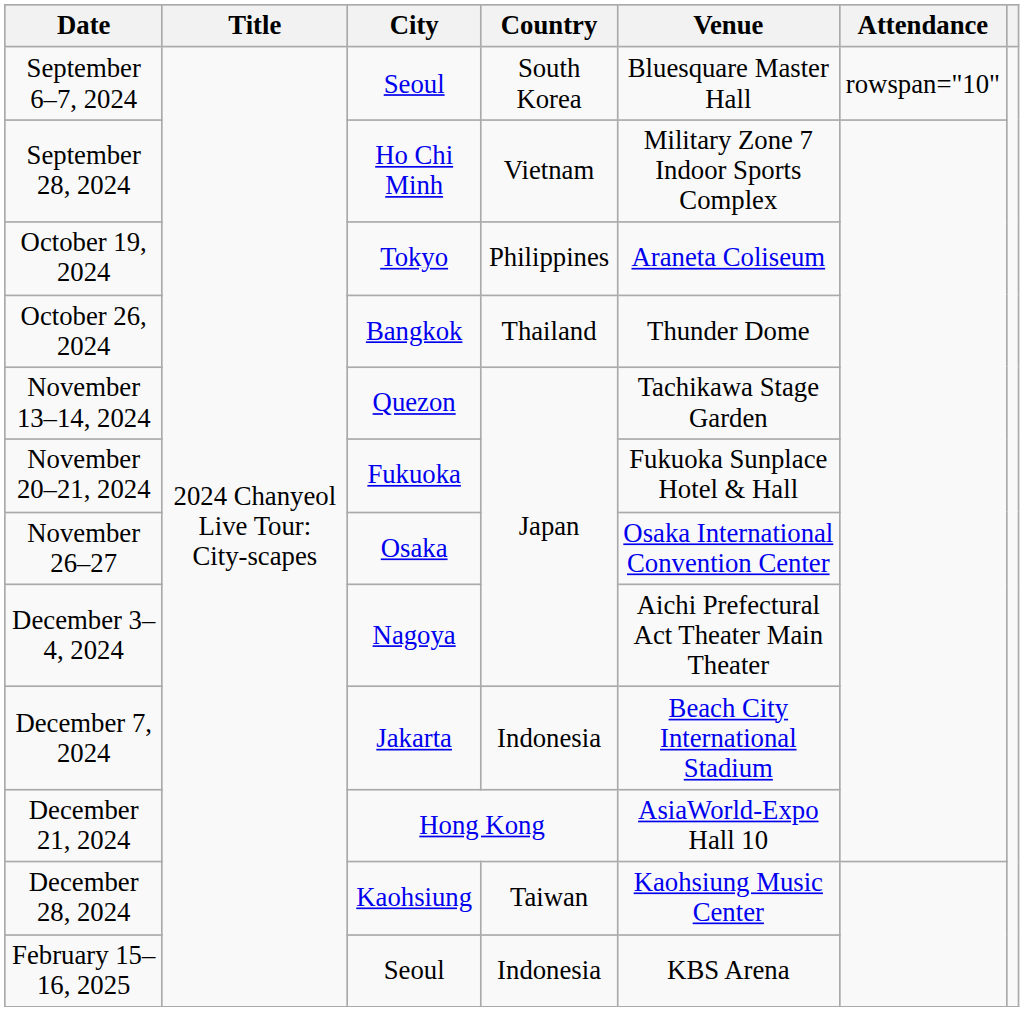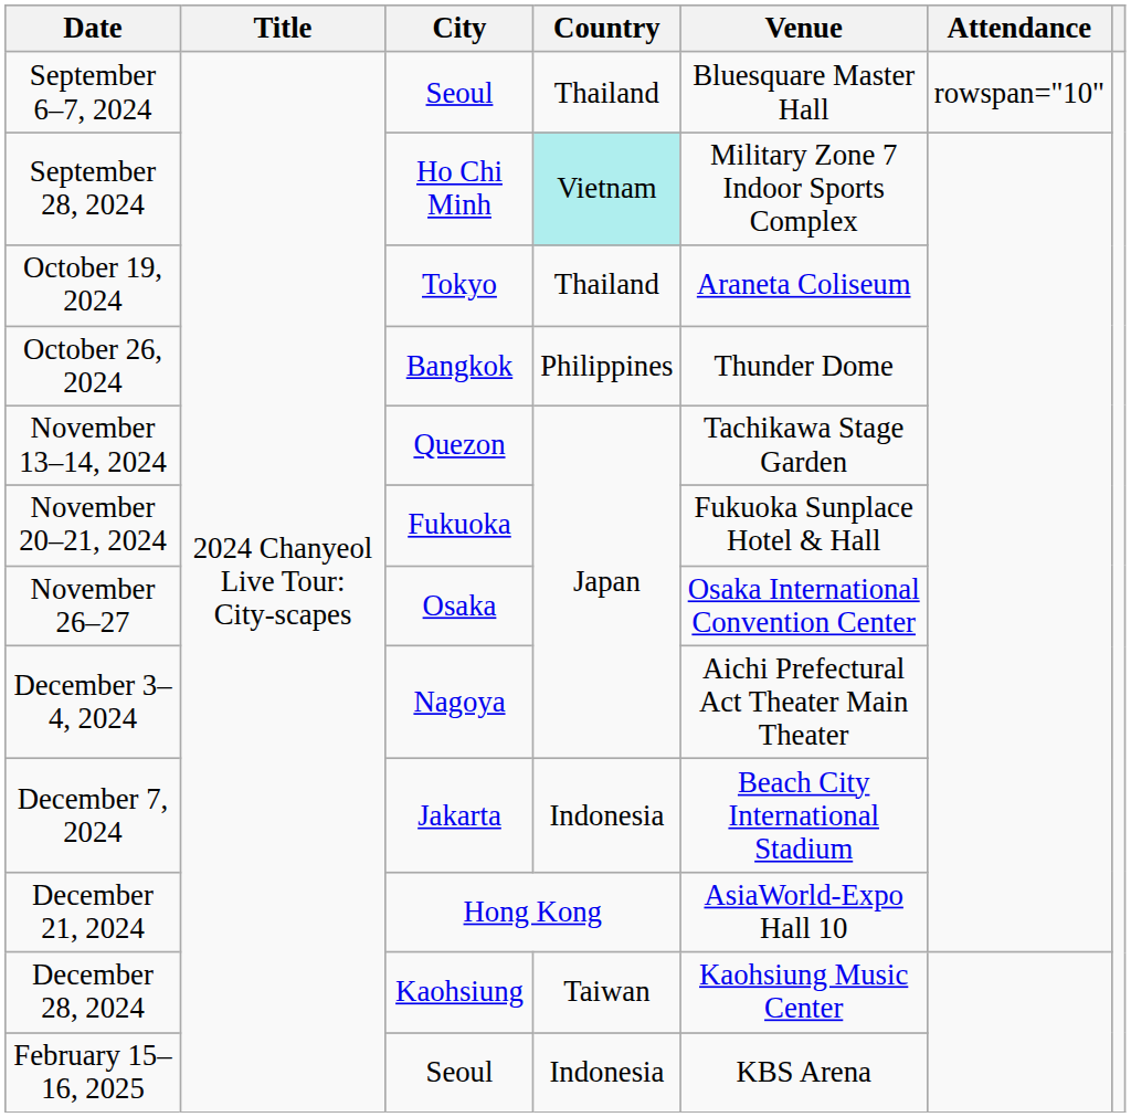September 6–7, 2024 | Country: South Korea -> Thailand
September 28, 2024 | Country: no background -> paleturquoise background
October 19, 2024 | Country: Philippines -> Thailand
October 26, 2024 | Country: Thailand -> Philippines
